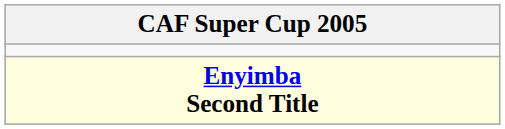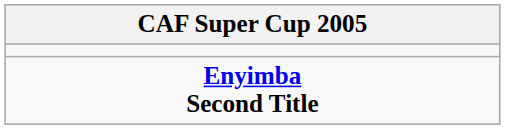row 3 | column 1: lightyellow background -> no background
